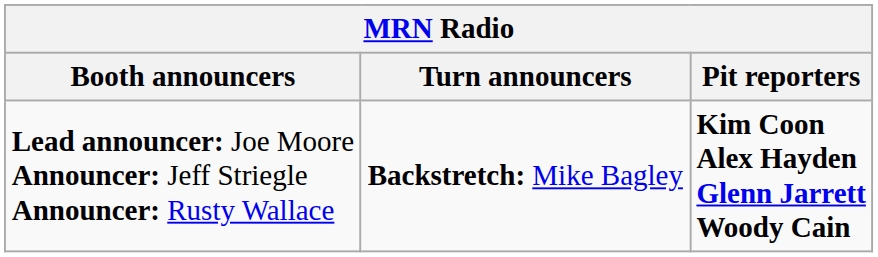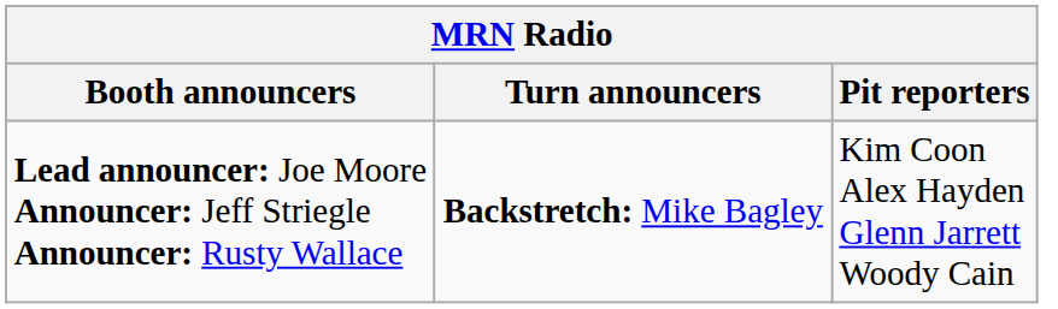row 3 | Pit reporters: bold -> normal
